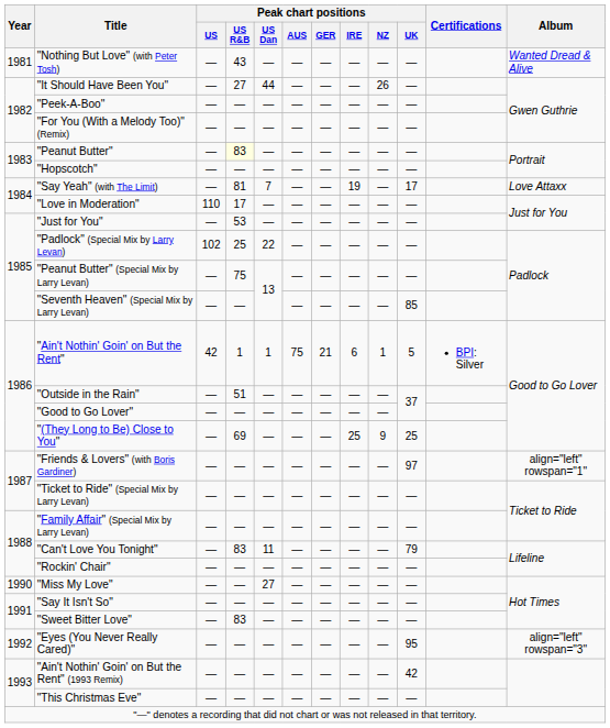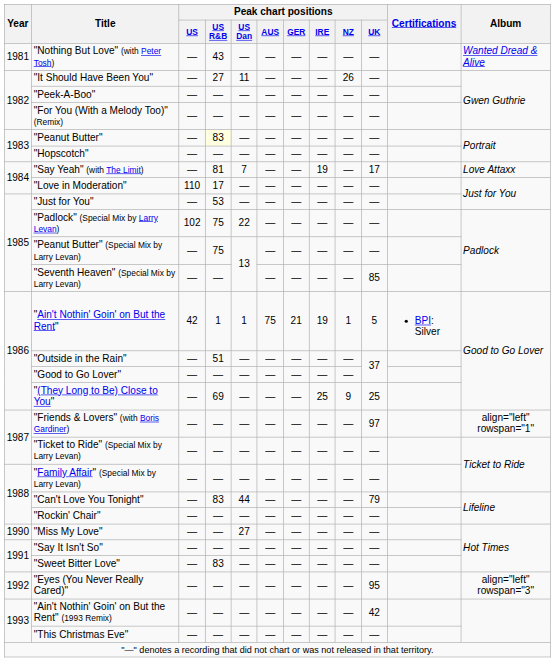"It Should Have Been You" | Peak chart positions / US Dan: 44 -> 11
"Padlock" (Special Mix by Larry Levan) | Peak chart positions / US R&B: 25 -> 75
"Ain't Nothin' Goin' on But the Rent" | Peak chart positions / IRE: 6 -> 19
"Can't Love You Tonight" | Peak chart positions / US Dan: 11 -> 44
